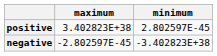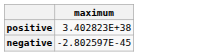- column: minimum | 2.802597E-45 | -3.402823E+38
